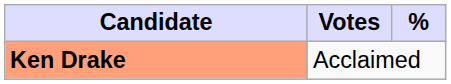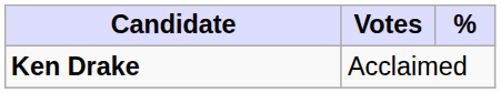Ken Drake | Candidate: lightsalmon background -> no background
